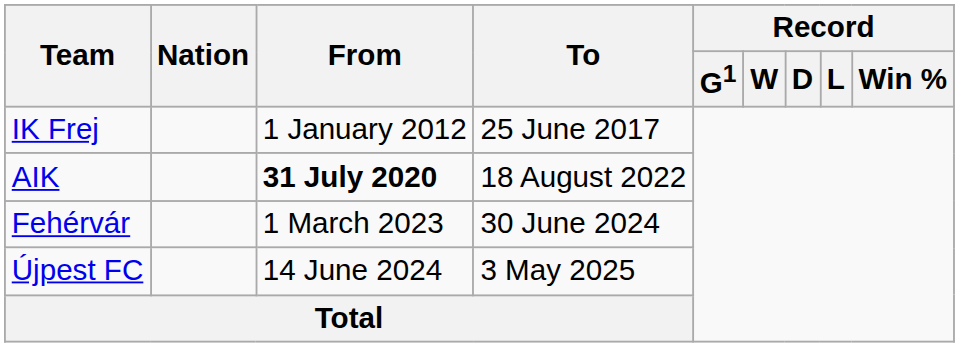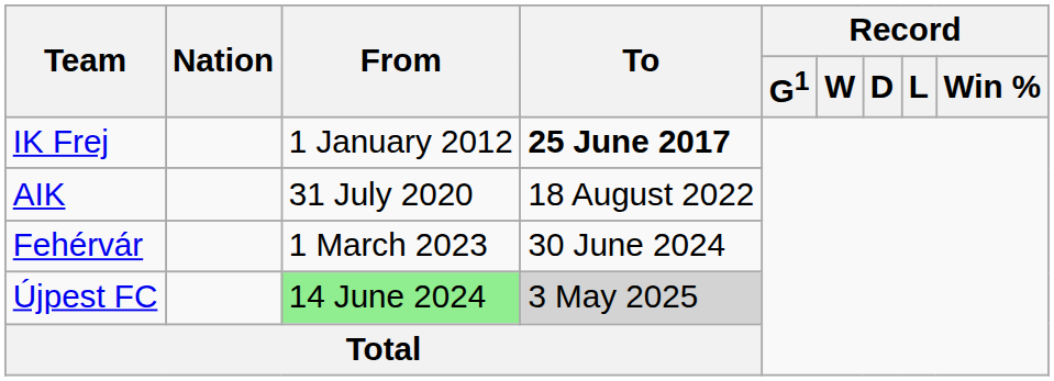IK Frej | To: normal -> bold
AIK | From: bold -> normal
Újpest FC | From: no background -> lightgreen background
Újpest FC | To: no background -> lightgrey background
